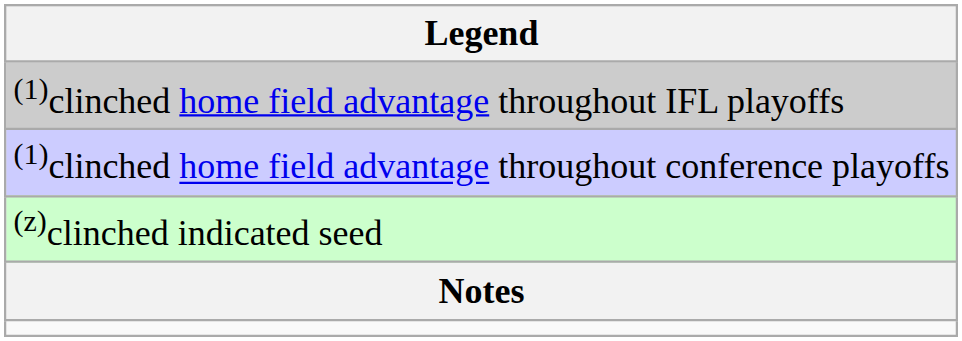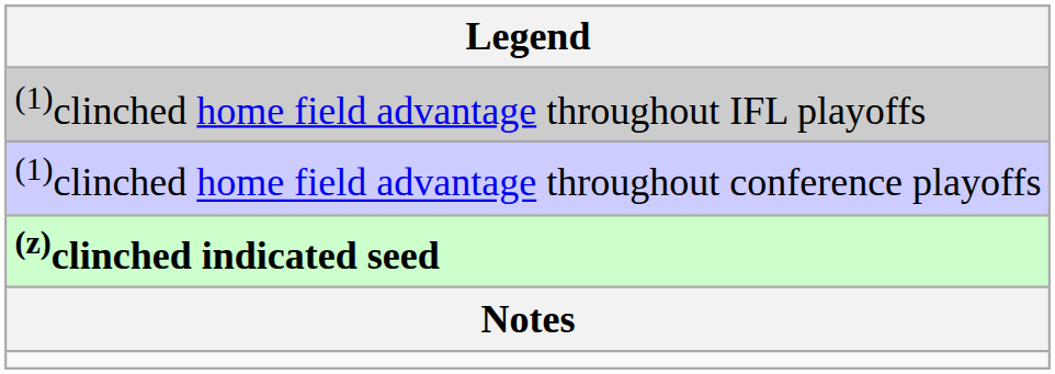row 4 | column 1: normal -> bold
